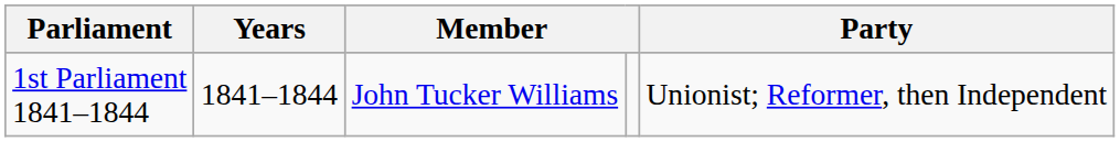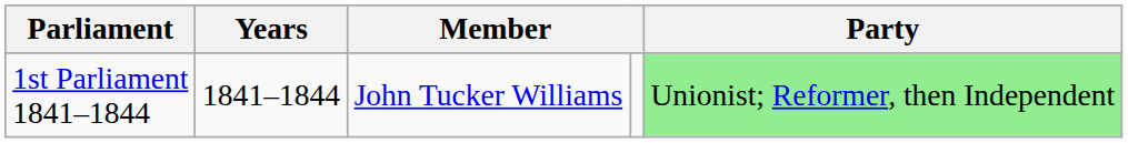1st Parliament 1841–1844 | Party: no background -> lightgreen background
